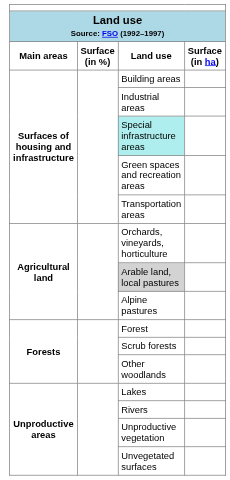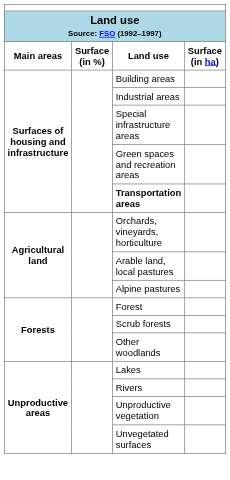Special infrastructure areas | column 3: paleturquoise background -> no background
Transportation areas | column 3: normal -> bold
Arable land, local pastures | column 3: lightgrey background -> no background
